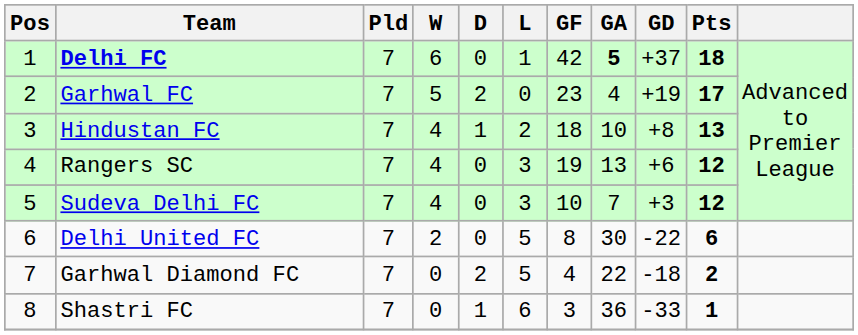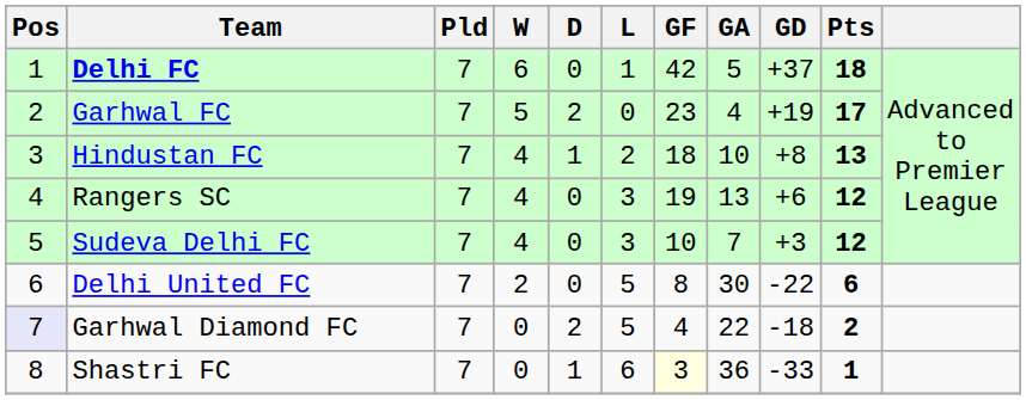Delhi FC | GA: bold -> normal
Garhwal Diamond FC | Pos: no background -> lavender background
Shastri FC | GF: no background -> lightyellow background
